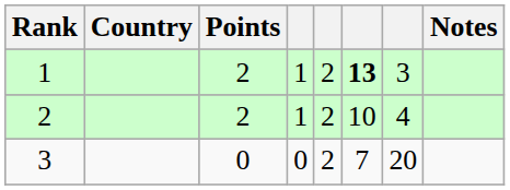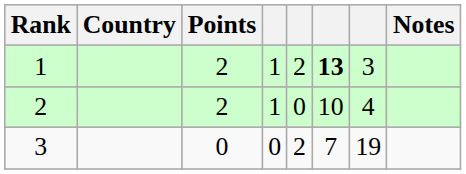row 3 | column 5: 2 -> 0
row 4 | column 7: 20 -> 19
